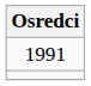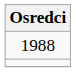row 2 | column 1: 1991 -> 1988
